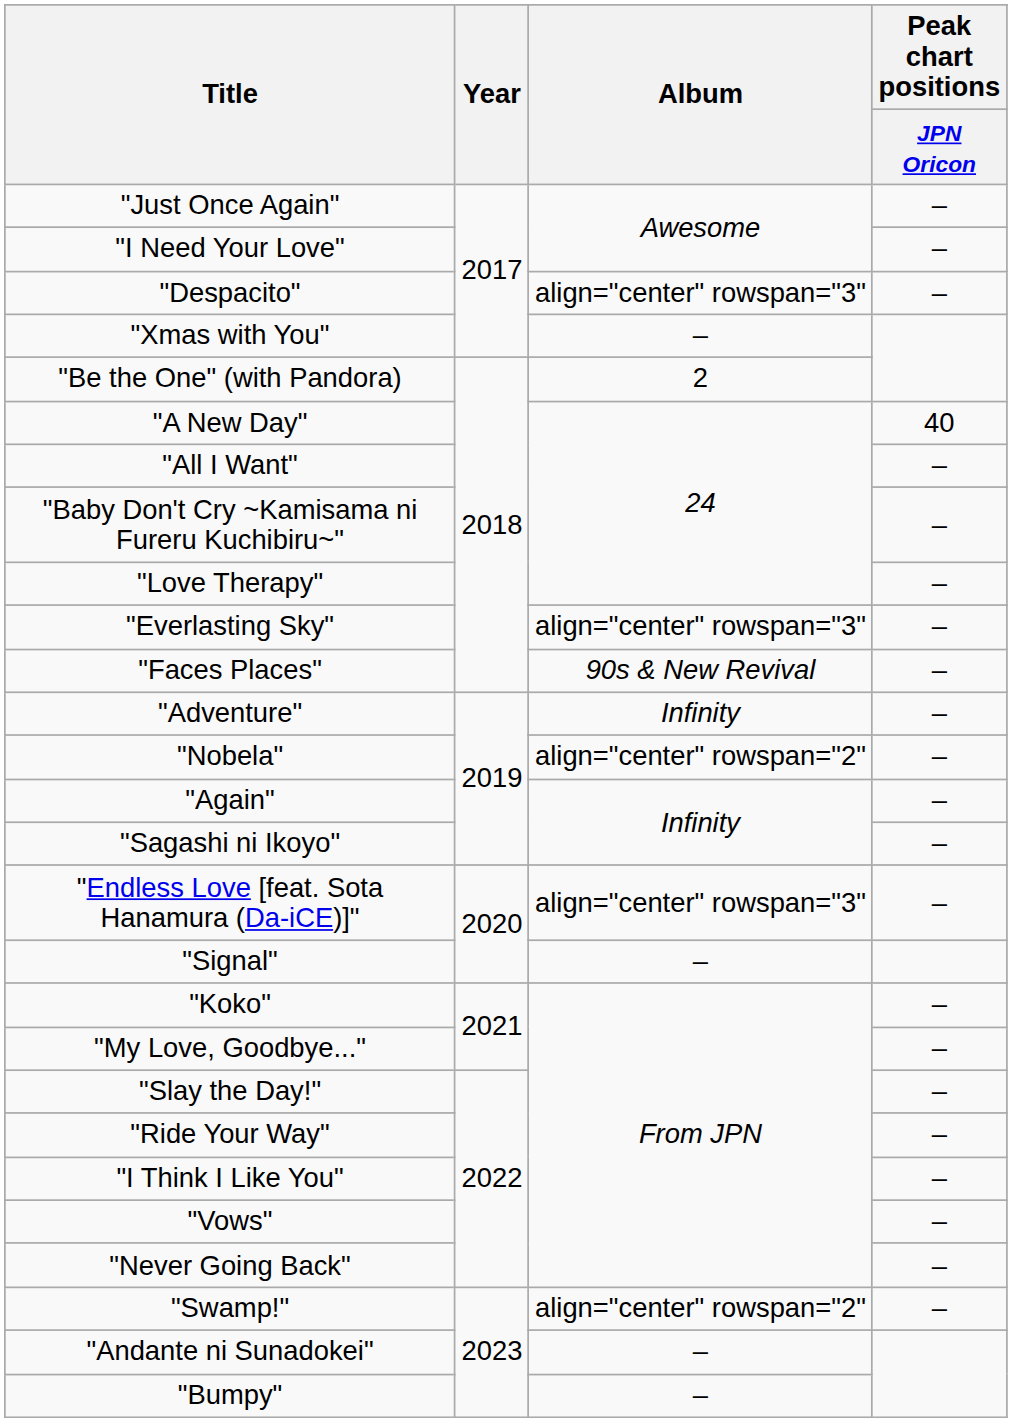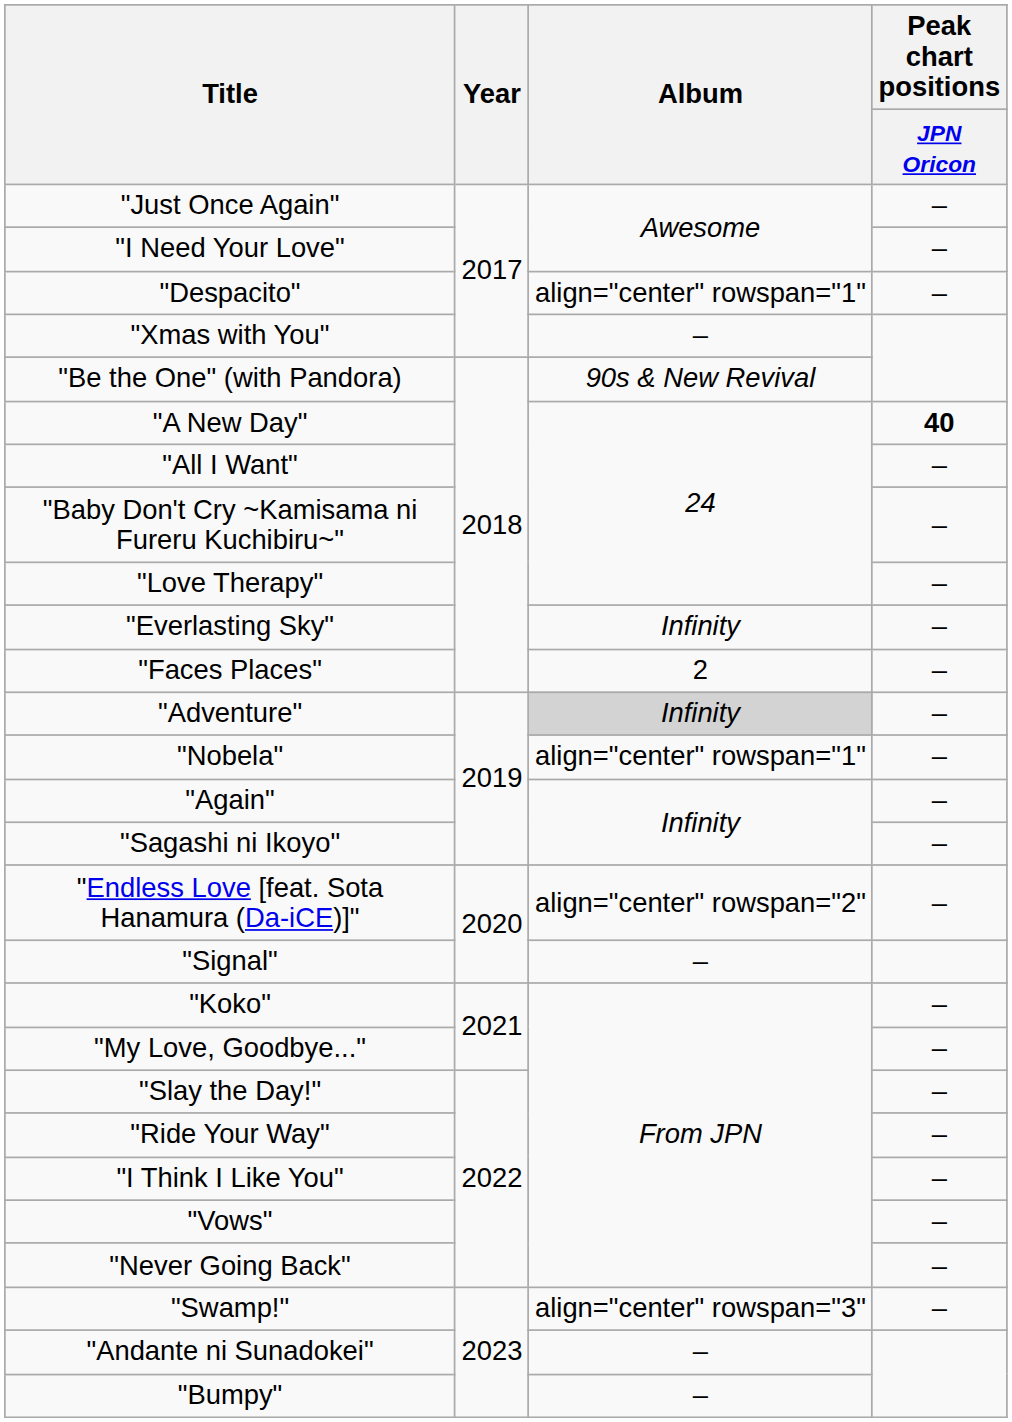"Despacito" | Album: align="center" rowspan="3" -> align="center" rowspan="1"
"Be the One" (with Pandora) | Album: 2 -> 90s & New Revival
"A New Day" | Peak chart positions / JPN Oricon: normal -> bold
"Everlasting Sky" | Album: align="center" rowspan="3" -> Infinity
"Faces Places" | Album: 90s & New Revival -> 2
"Adventure" | Album: no background -> lightgrey background
"Nobela" | Album: align="center" rowspan="2" -> align="center" rowspan="1"
"Endless Love [feat. Sota Hanamura (Da-iCE)]" | Album: align="center" rowspan="3" -> align="center" rowspan="2"
"Swamp!" | Album: align="center" rowspan="2" -> align="center" rowspan="3"
